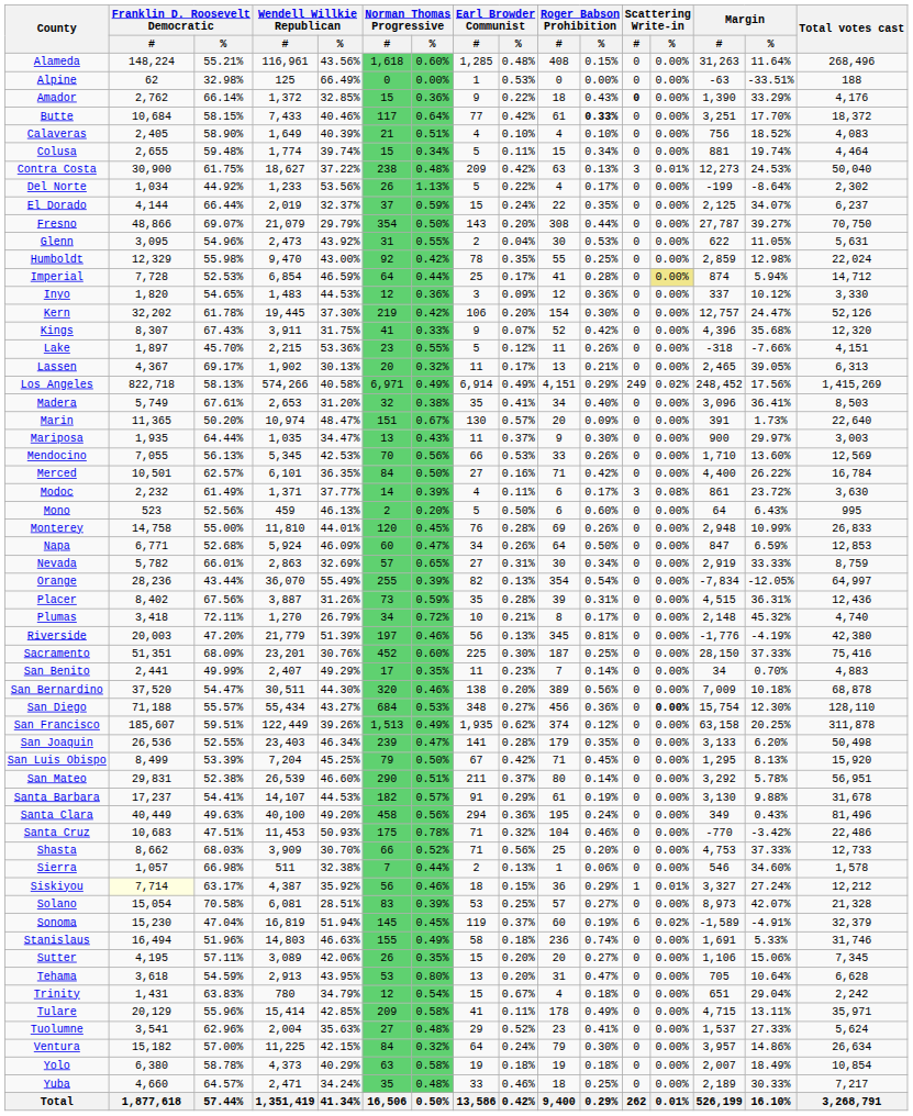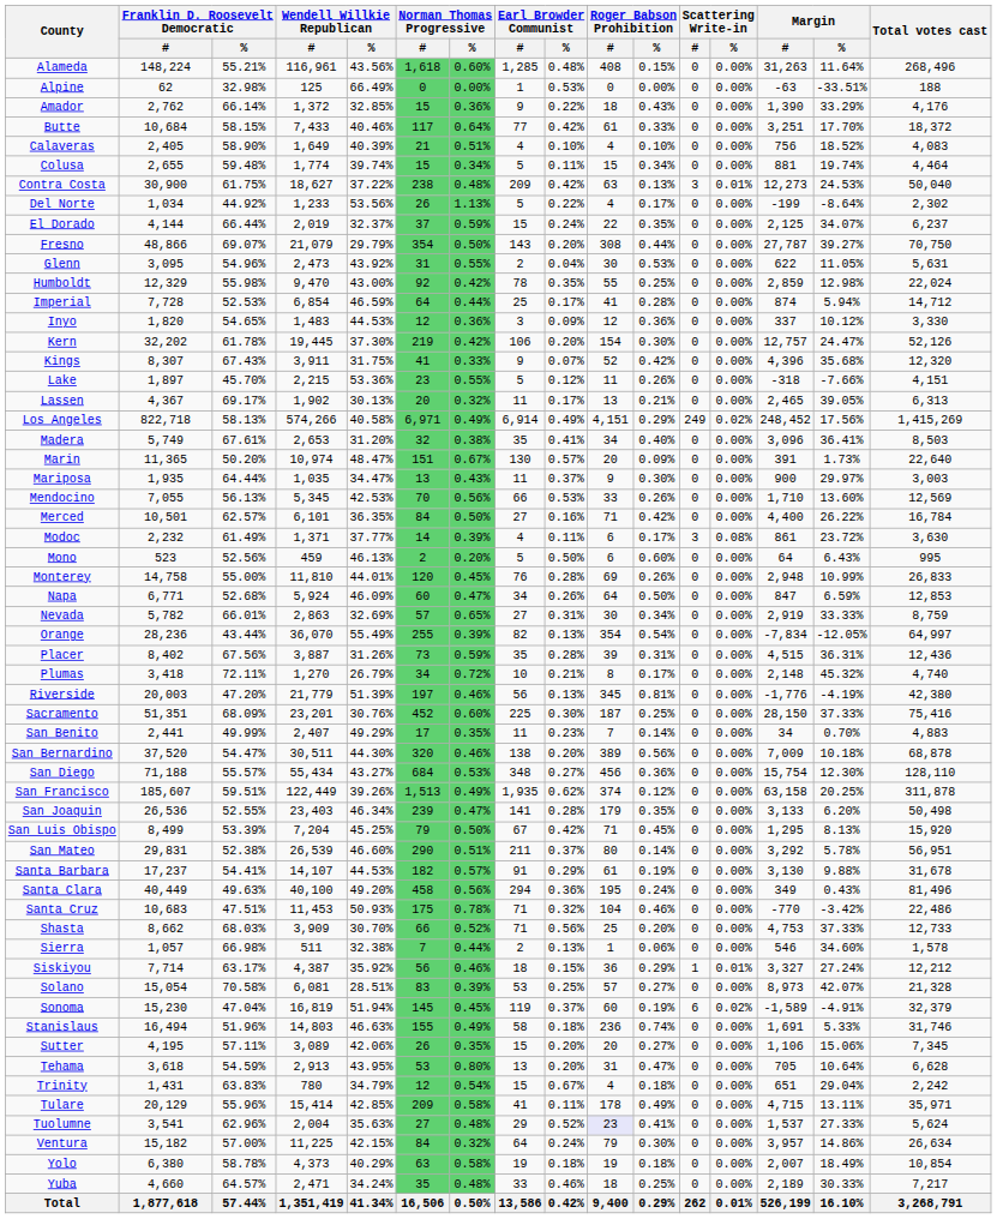Amador | Scattering Write-in / #: bold -> normal
Butte | Roger Babson Prohibition / %: bold -> normal
Imperial | Scattering Write-in / %: khaki background -> no background
San Diego | Scattering Write-in / %: bold -> normal
Siskiyou | Franklin D. Roosevelt Democratic / #: lightyellow background -> no background
Tuolumne | Roger Babson Prohibition / #: no background -> lavender background
